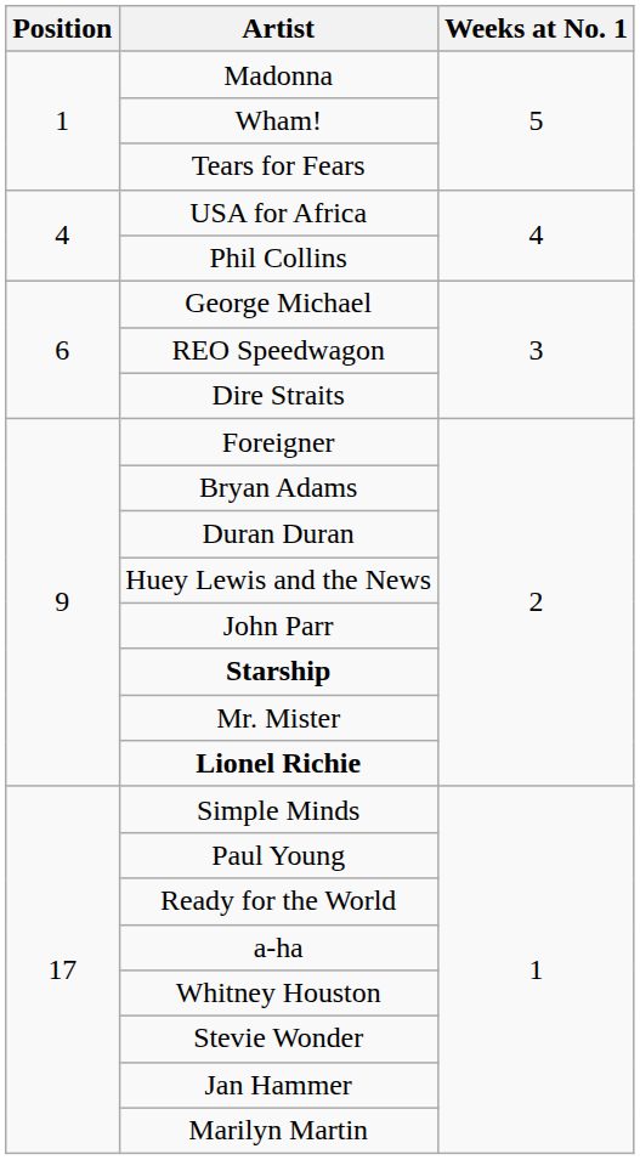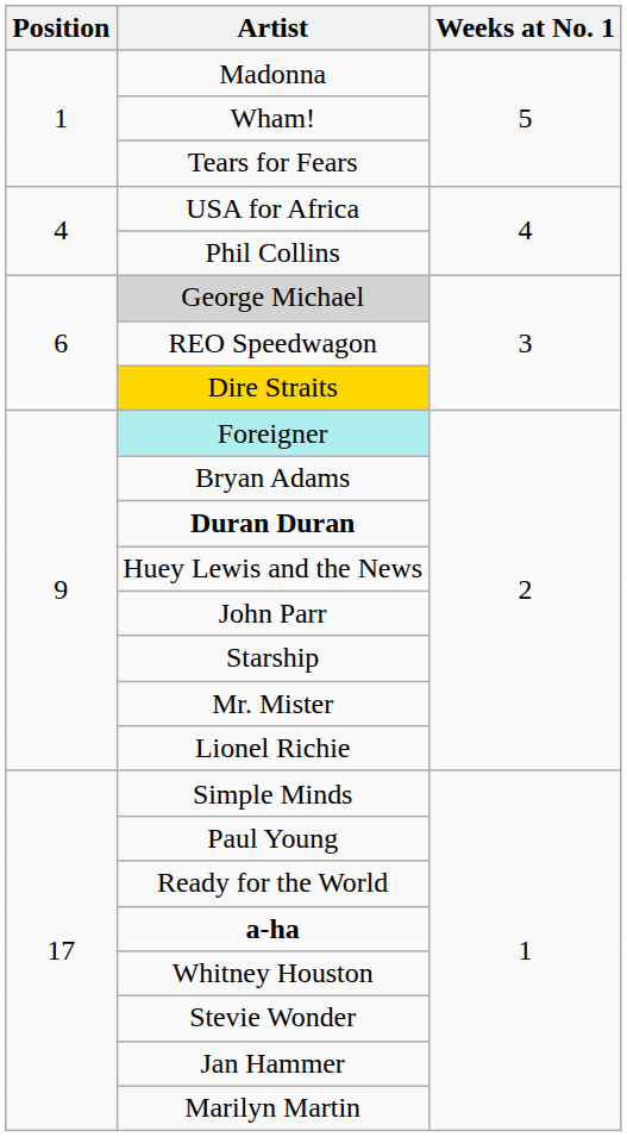George Michael | Artist: no background -> lightgrey background
Dire Straits | Artist: no background -> gold background
Foreigner | Artist: no background -> paleturquoise background
Duran Duran | Artist: normal -> bold
Starship | Artist: bold -> normal
Lionel Richie | Artist: bold -> normal
a-ha | Artist: normal -> bold
